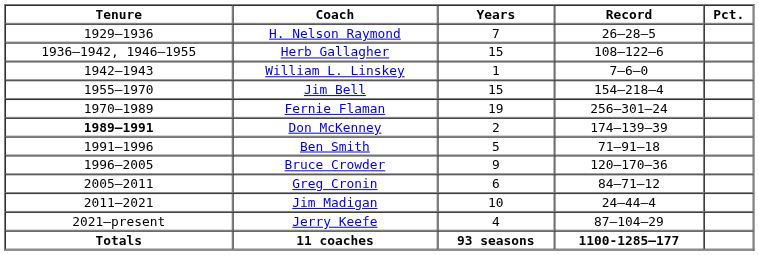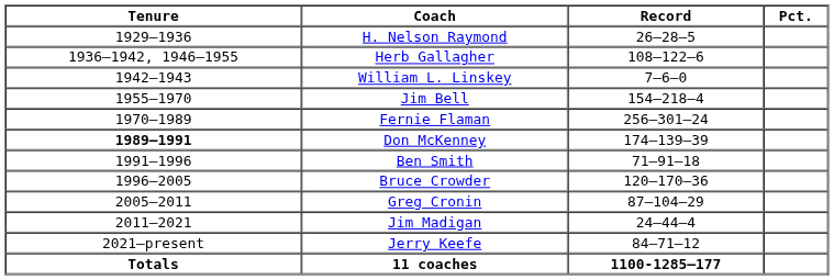- column: Years | 7 | 15 | 1 | 15 | 19 | 2 | 5 | 9 | 6 | 10 | 4 | 93 seasons
Greg Cronin | Record: 84–71–12 -> 87–104–29
Jerry Keefe | Record: 87–104–29 -> 84–71–12
